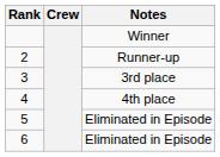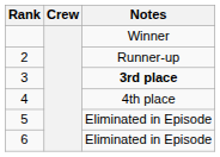3 | Notes: normal -> bold
